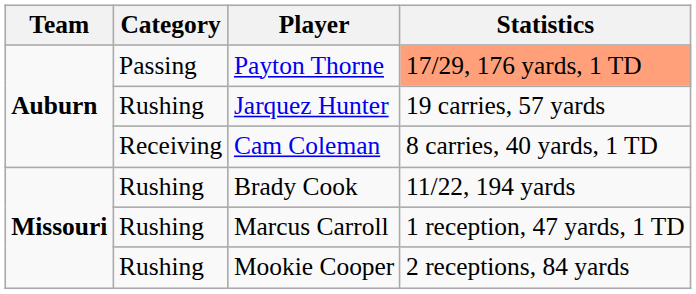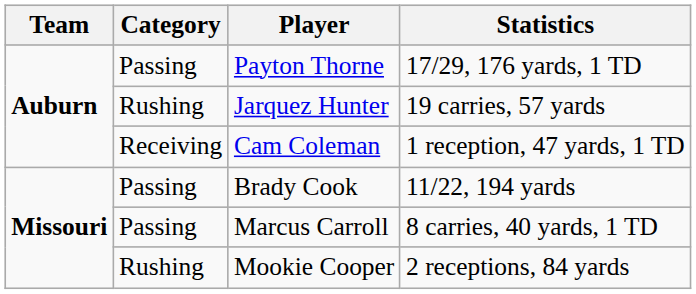Payton Thorne | Statistics: lightsalmon background -> no background
Cam Coleman | Statistics: 8 carries, 40 yards, 1 TD -> 1 reception, 47 yards, 1 TD
Brady Cook | Category: Rushing -> Passing
Marcus Carroll | Category: Rushing -> Passing
Marcus Carroll | Statistics: 1 reception, 47 yards, 1 TD -> 8 carries, 40 yards, 1 TD
